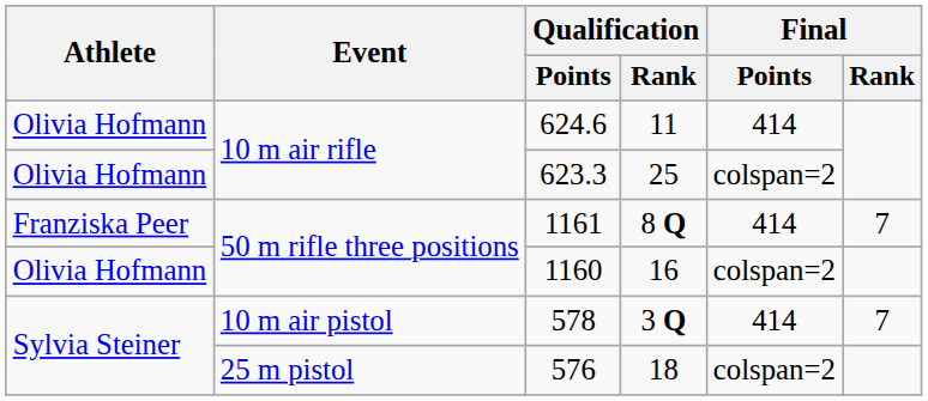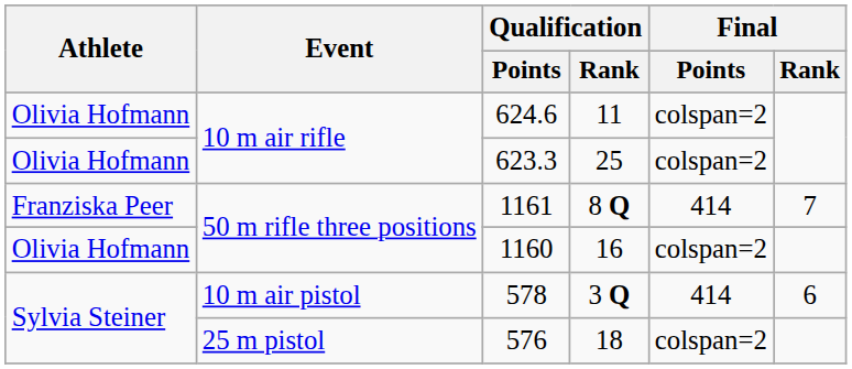624.6 | Final / Points: 414 -> colspan=2
578 | Final / Rank: 7 -> 6
